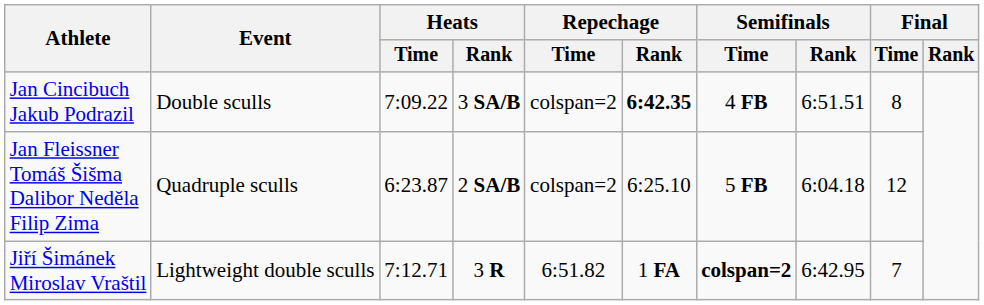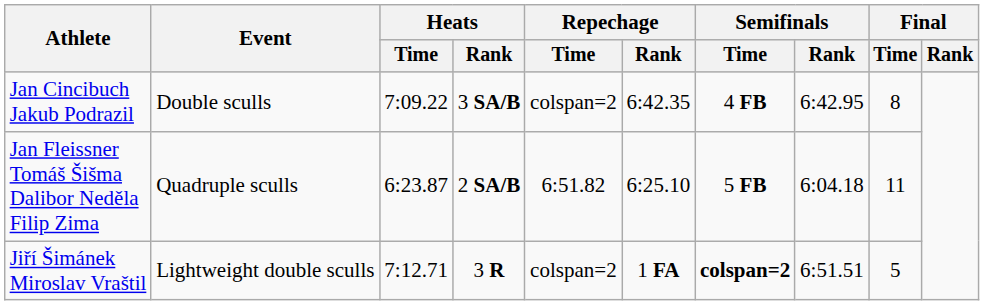Jan Cincibuch Jakub Podrazil | Repechage / Rank: bold -> normal
Jan Cincibuch Jakub Podrazil | Semifinals / Rank: 6:51.51 -> 6:42.95
Jan Fleissner Tomáš Šišma Dalibor Neděla Filip Zima | Repechage / Time: colspan=2 -> 6:51.82
Jan Fleissner Tomáš Šišma Dalibor Neděla Filip Zima | Final / Time: 12 -> 11
Jiří Šimánek Miroslav Vraštil | Repechage / Time: 6:51.82 -> colspan=2
Jiří Šimánek Miroslav Vraštil | Semifinals / Rank: 6:42.95 -> 6:51.51
Jiří Šimánek Miroslav Vraštil | Final / Time: 7 -> 5
